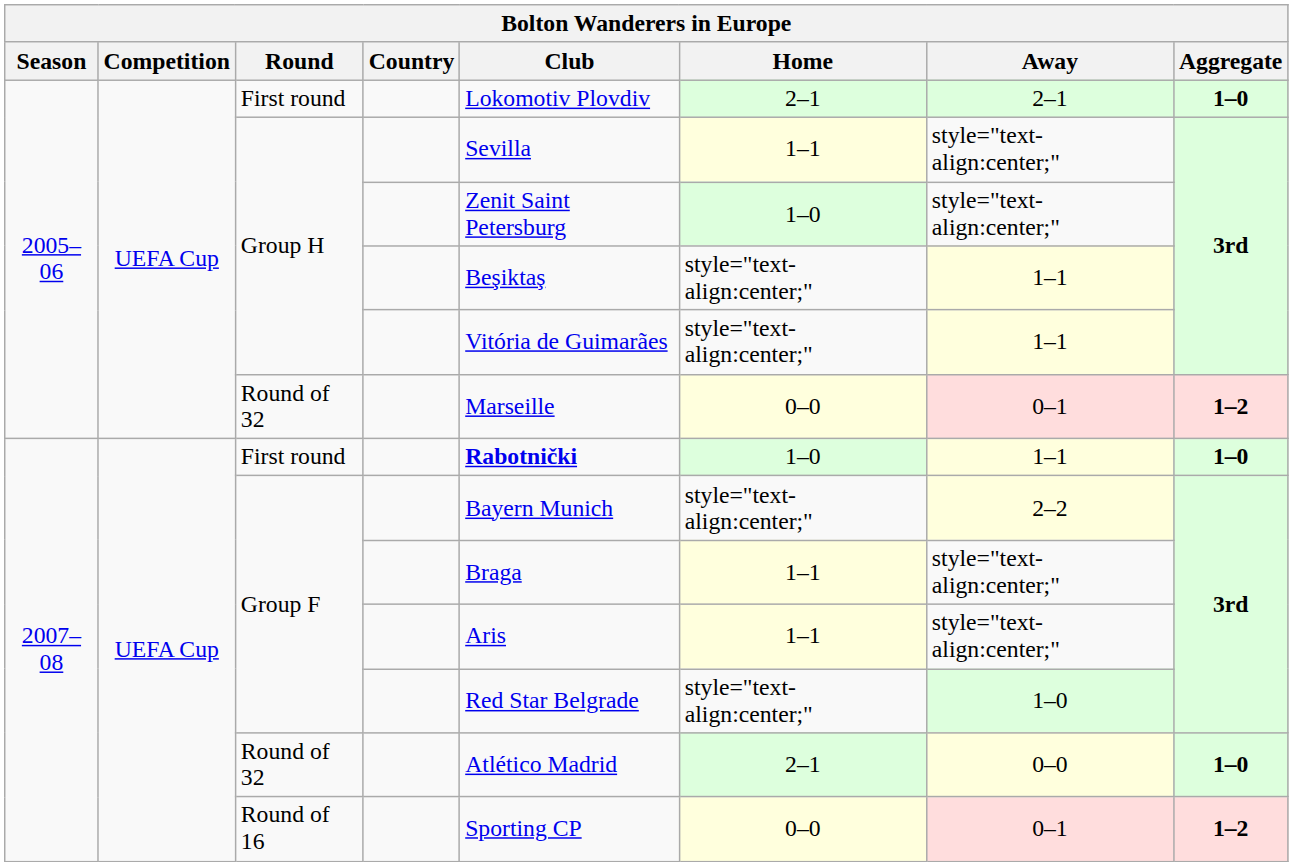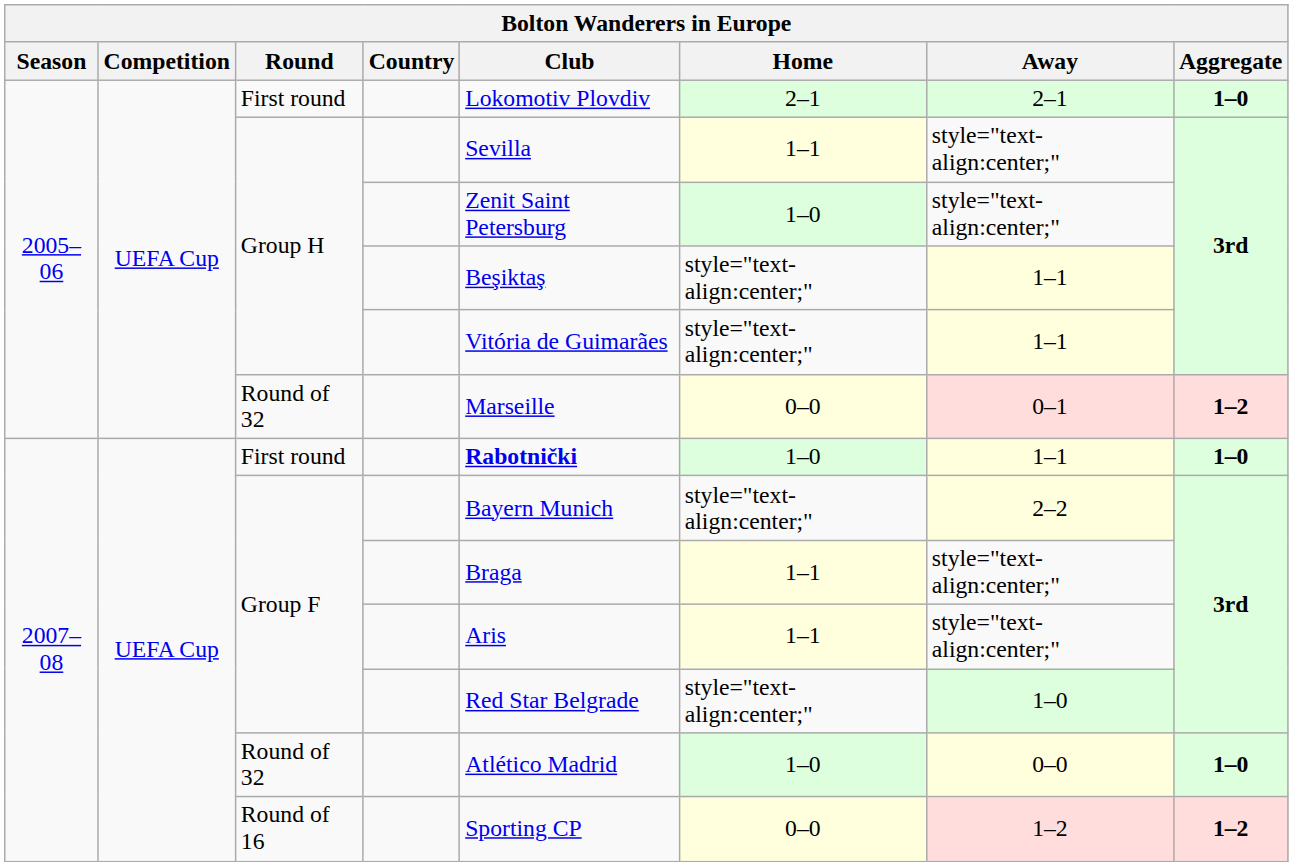2007–08 / Round of 32 | Home: 2–1 -> 1–0
Round of 16 | Away: 0–1 -> 1–2
